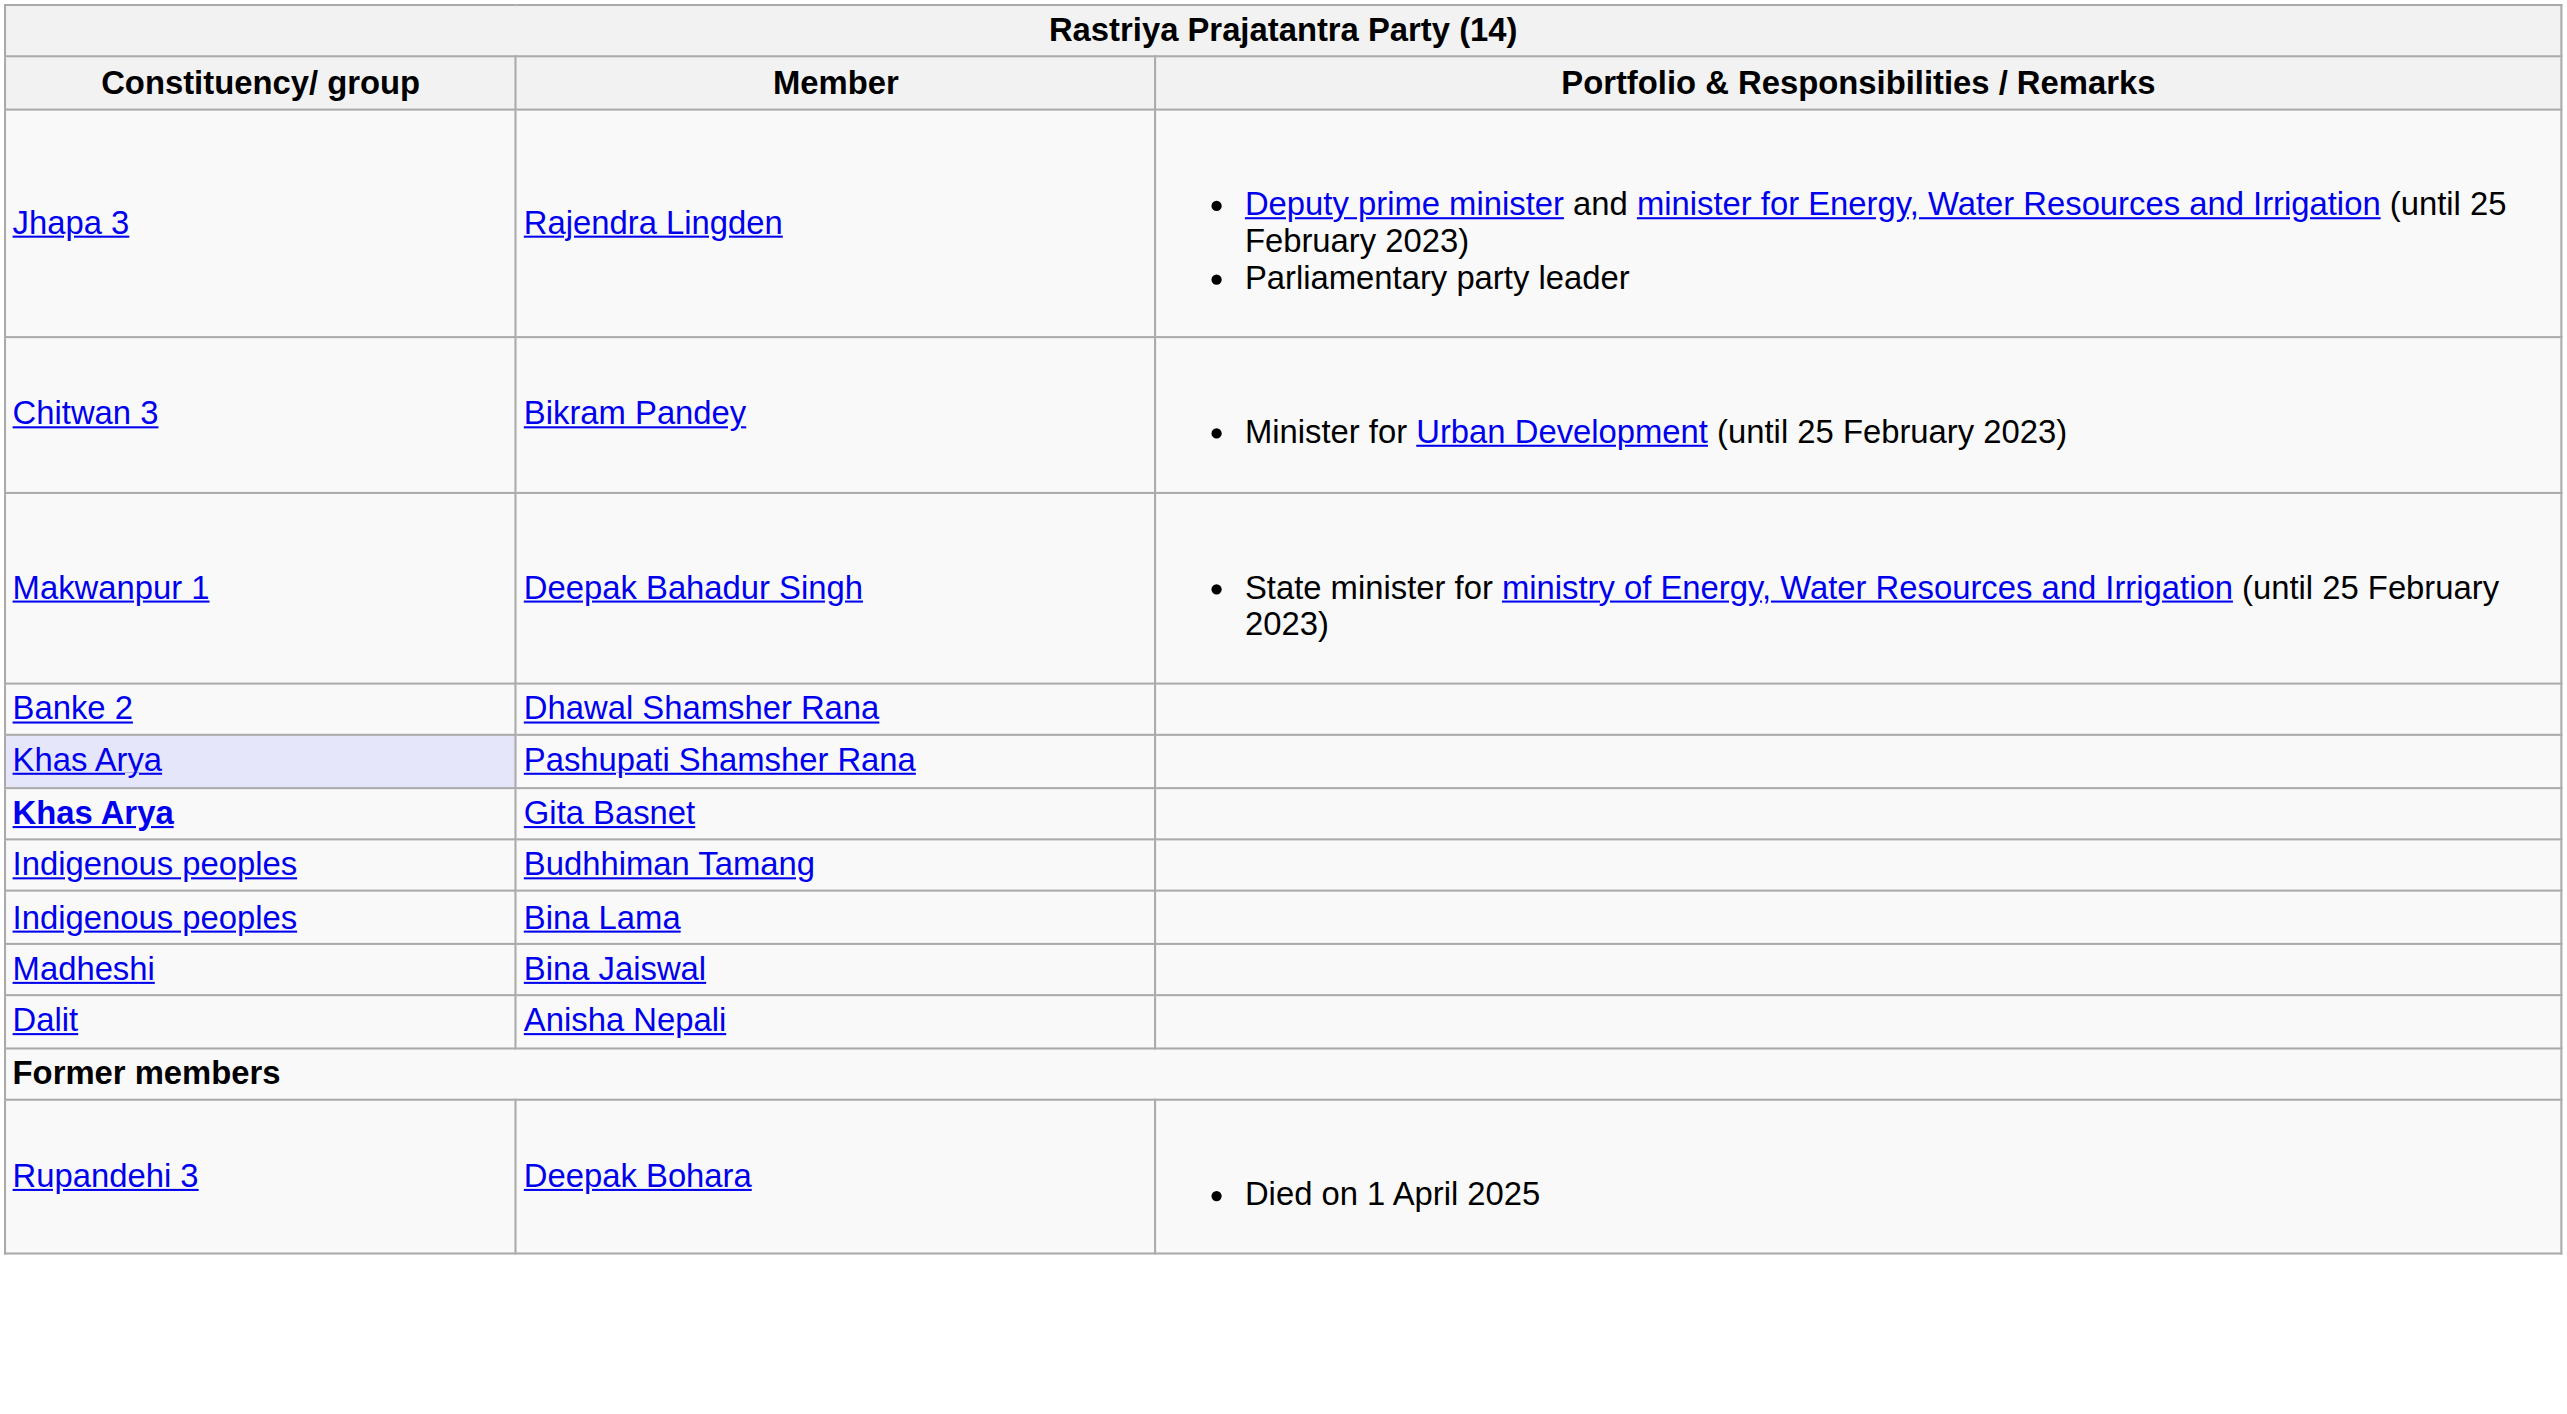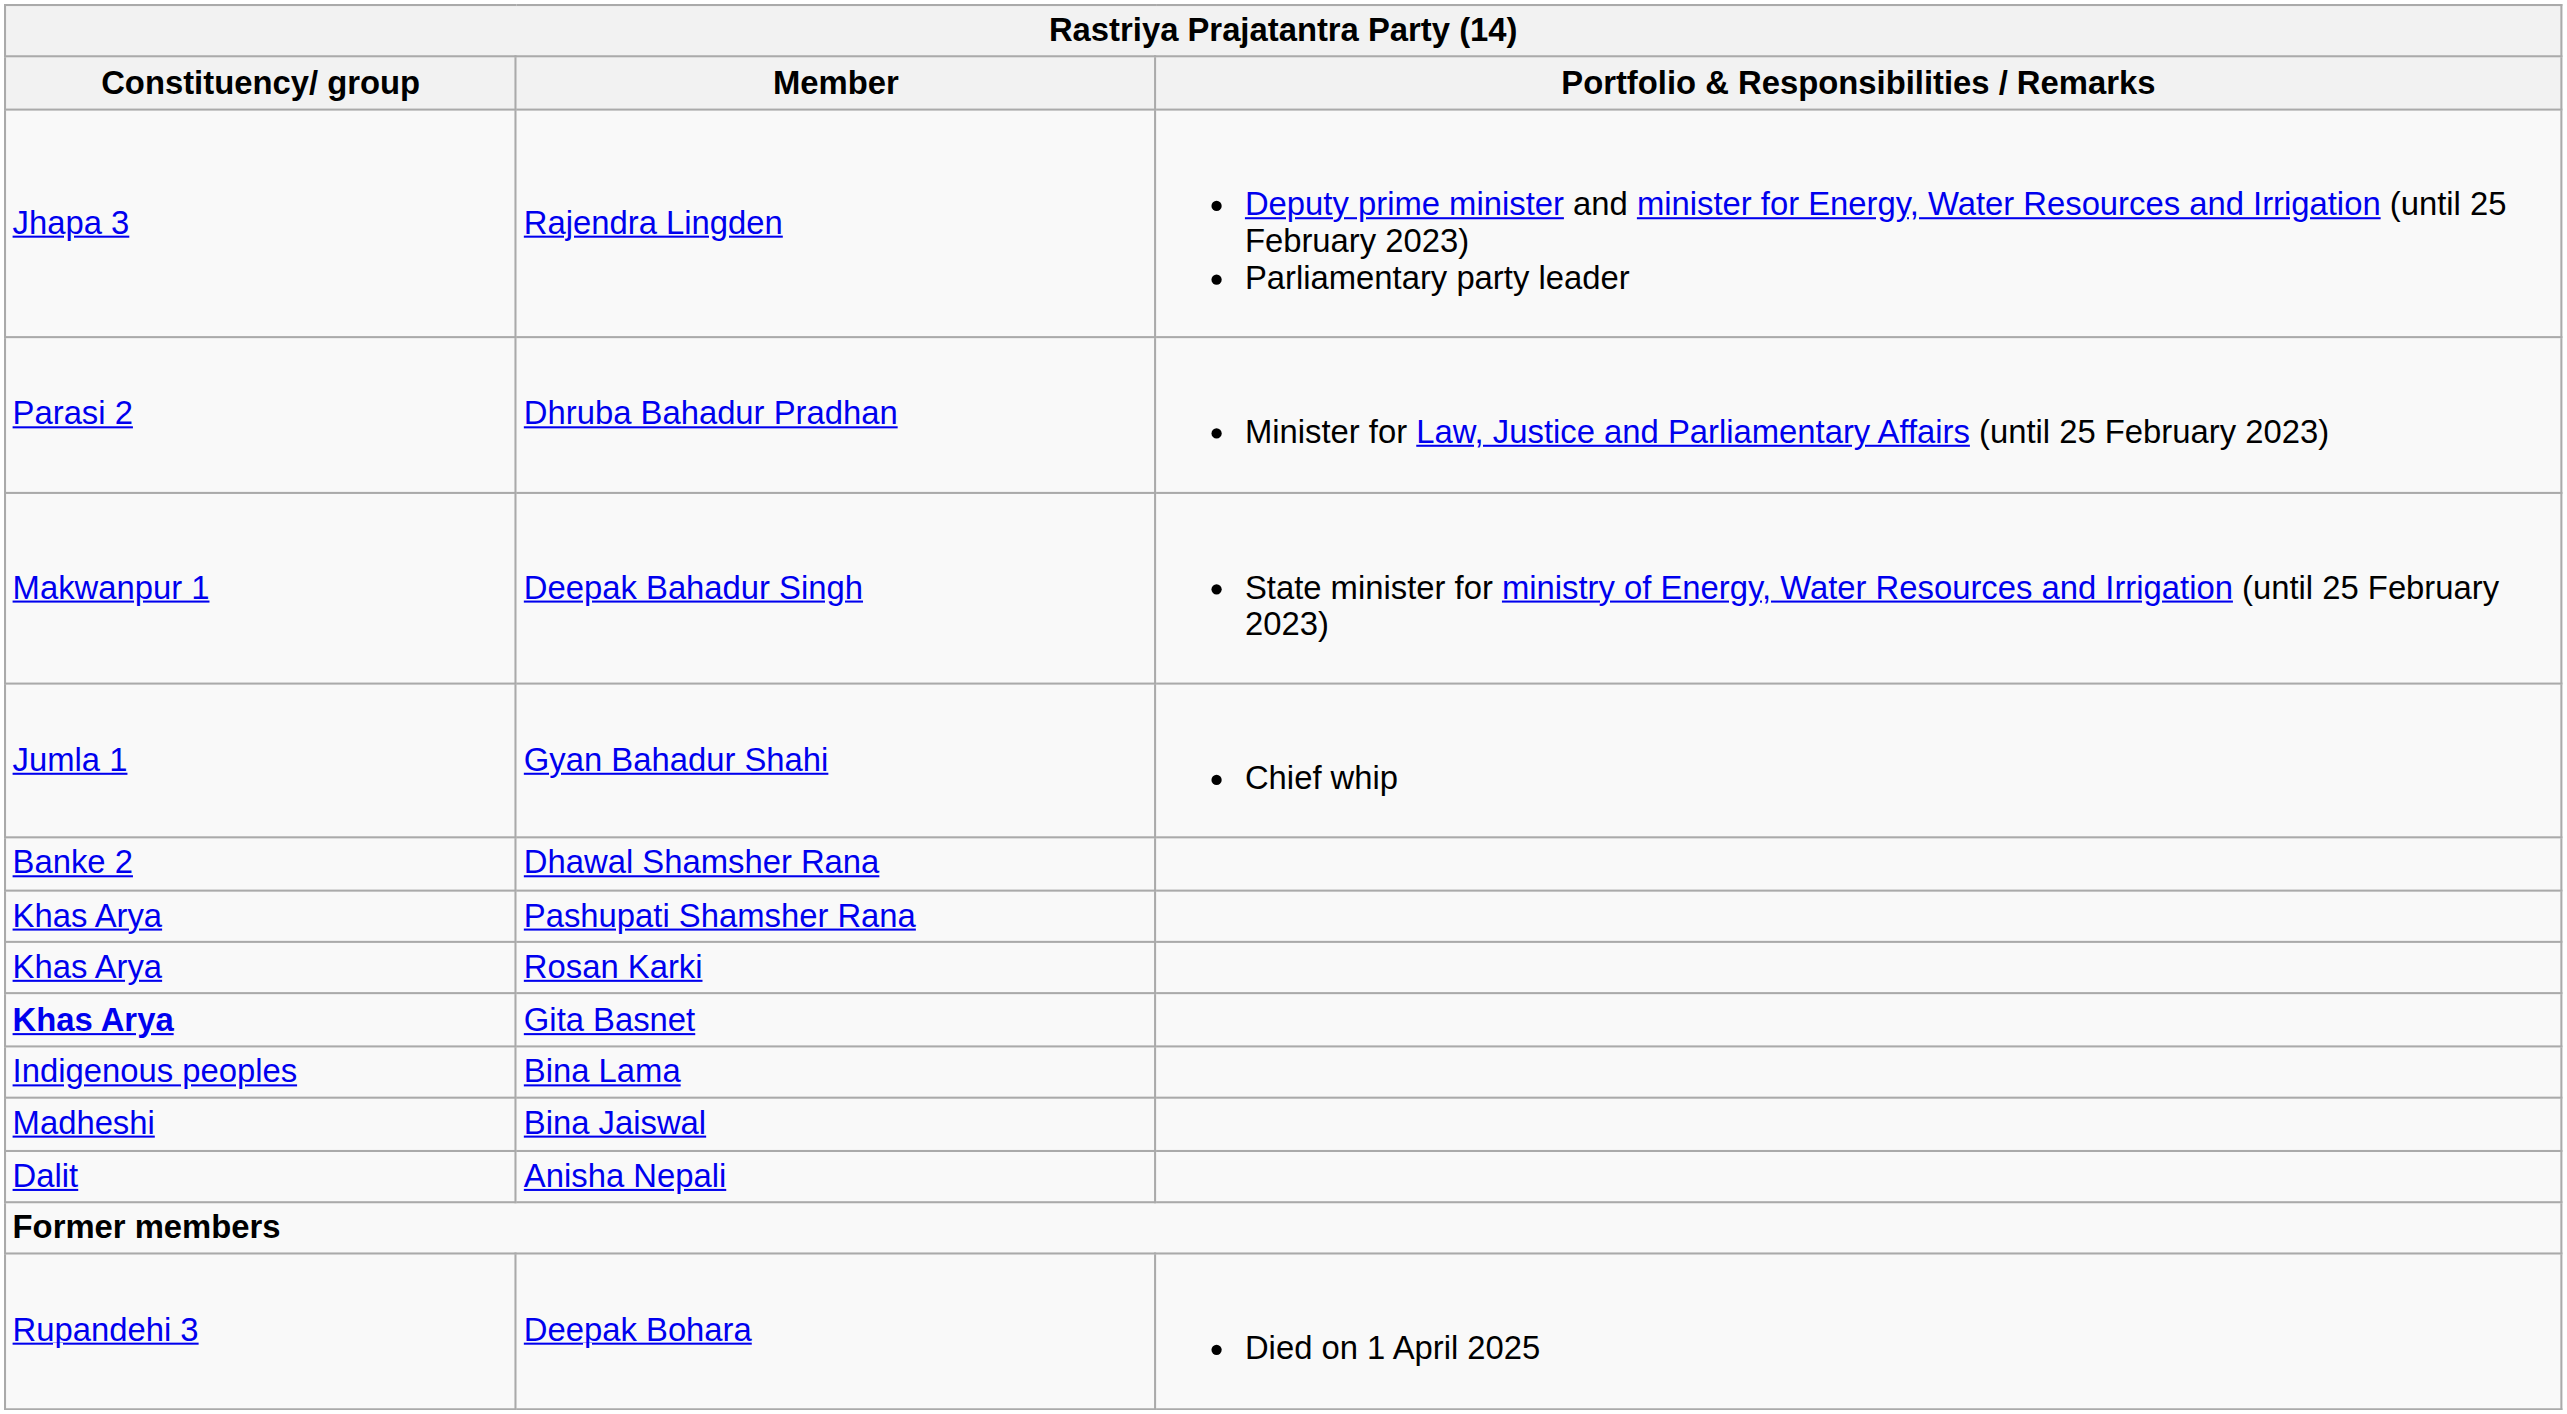- row: Chitwan 3 | Bikram Pandey | Minister for Urban Development (until 25 February 2023)
+ row: Parasi 2 | Dhruba Bahadur Pradhan | Minister for Law, Justice and Parliamentary Affairs (until 25 February 2023)
+ row: Jumla 1 | Gyan Bahadur Shahi | Chief whip
Pashupati Shamsher Rana | Constituency/ group: lavender background -> no background
+ row: Khas Arya | Rosan Karki
- row: Indigenous peoples | Budhhiman Tamang
